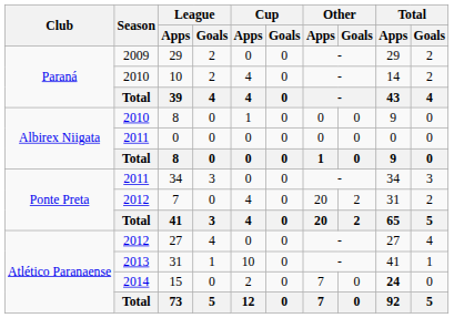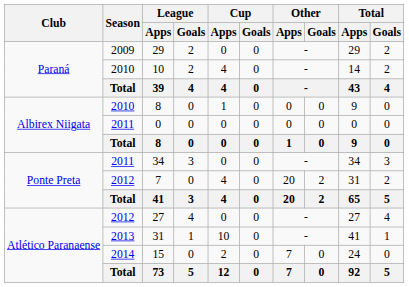15 | Total / Apps: bold -> normal
